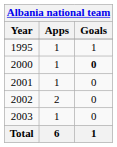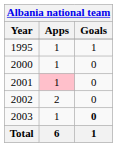2000 | Goals: bold -> normal
2001 | Apps: no background -> pink background
2003 | Goals: normal -> bold
